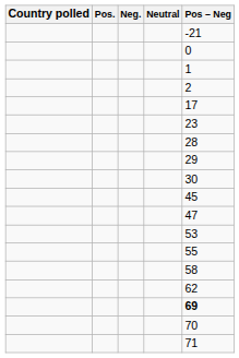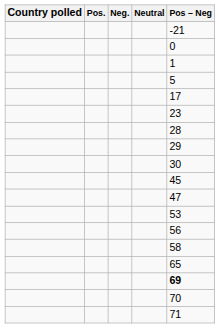row 5 | Pos – Neg: 2 -> 5
row 14 | Pos – Neg: 55 -> 56
row 16 | Pos – Neg: 62 -> 65
